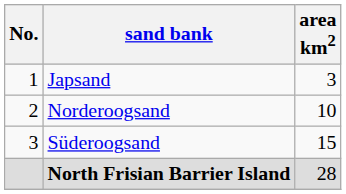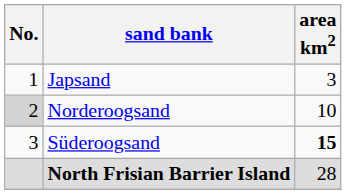Norderoogsand | No.: no background -> lightgrey background
Süderoogsand | area km2: normal -> bold
